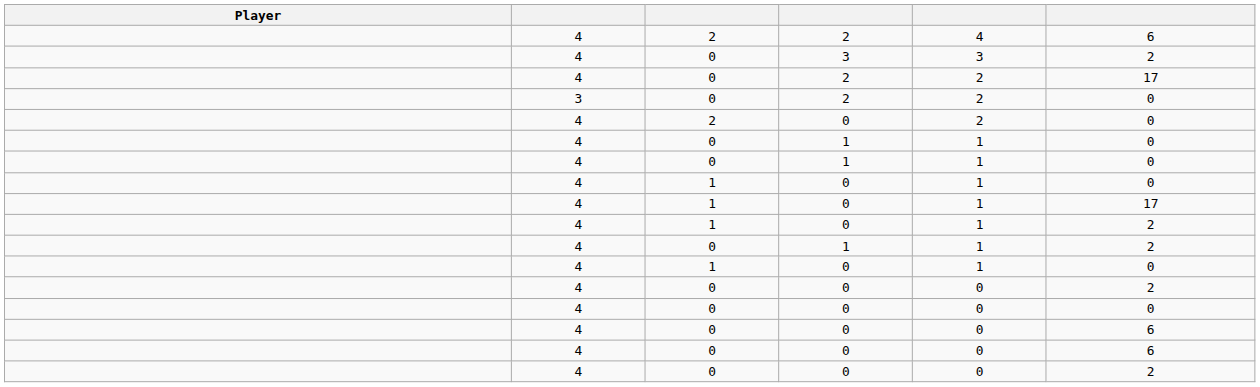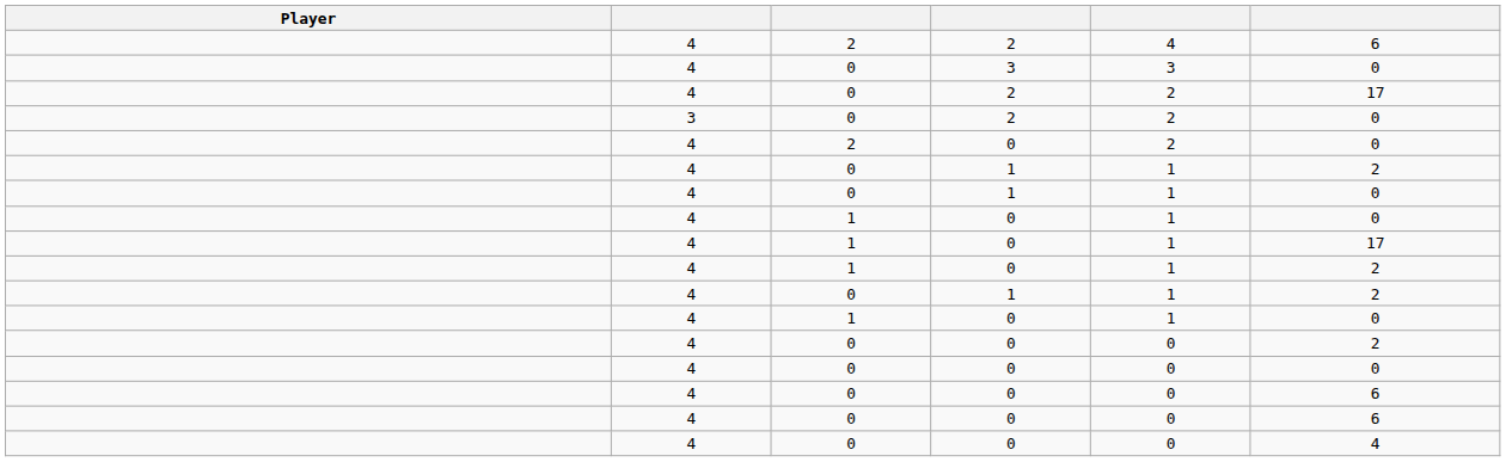row 3 | column 6: 2 -> 0
row 7 | column 6: 0 -> 2
row 18 | column 6: 2 -> 4
